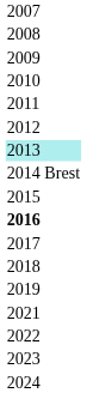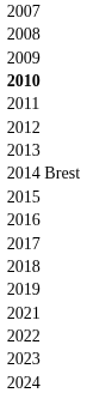2010 | column 1: normal -> bold
2013 | column 1: paleturquoise background -> no background
2016 | column 1: bold -> normal
